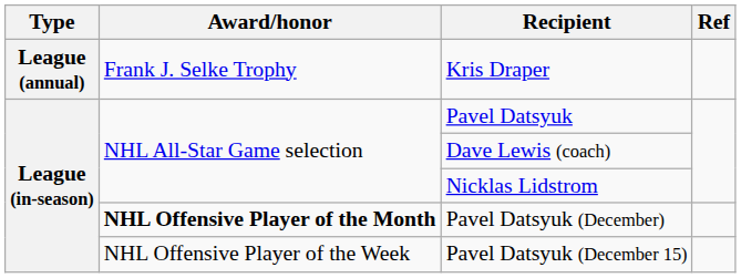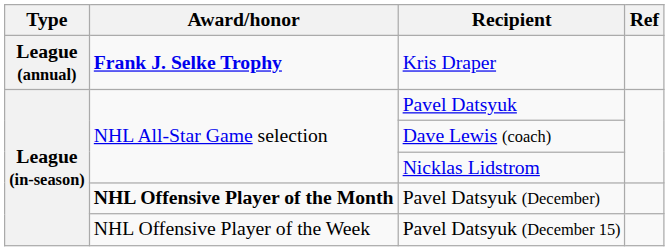Kris Draper | Award/honor: normal -> bold
